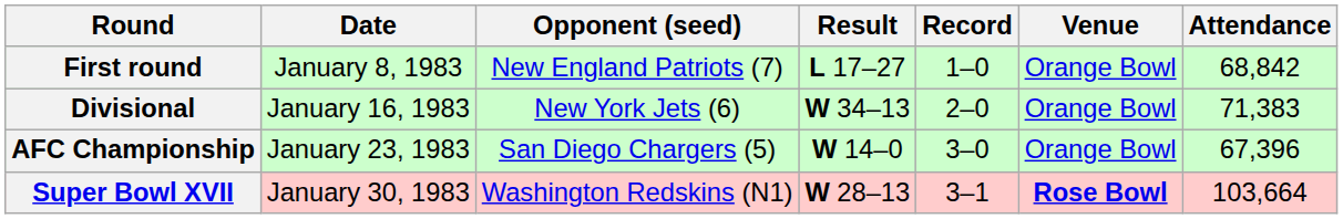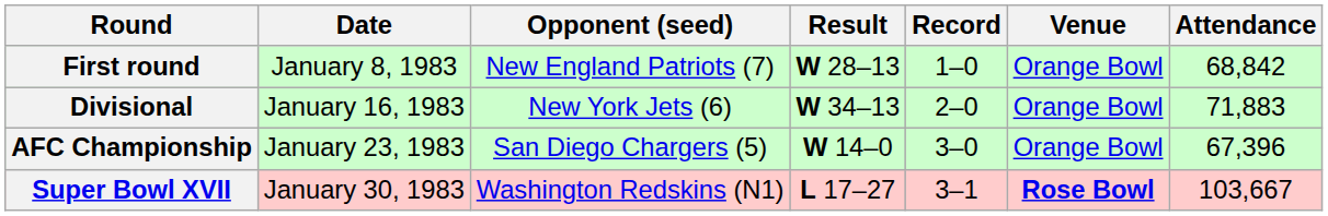First round | Result: L 17–27 -> W 28–13
Divisional | Attendance: 71,383 -> 71,883
Super Bowl XVII | Result: W 28–13 -> L 17–27
Super Bowl XVII | Attendance: 103,664 -> 103,667
